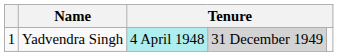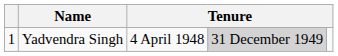Yadvendra Singh | column 3: paleturquoise background -> no background
